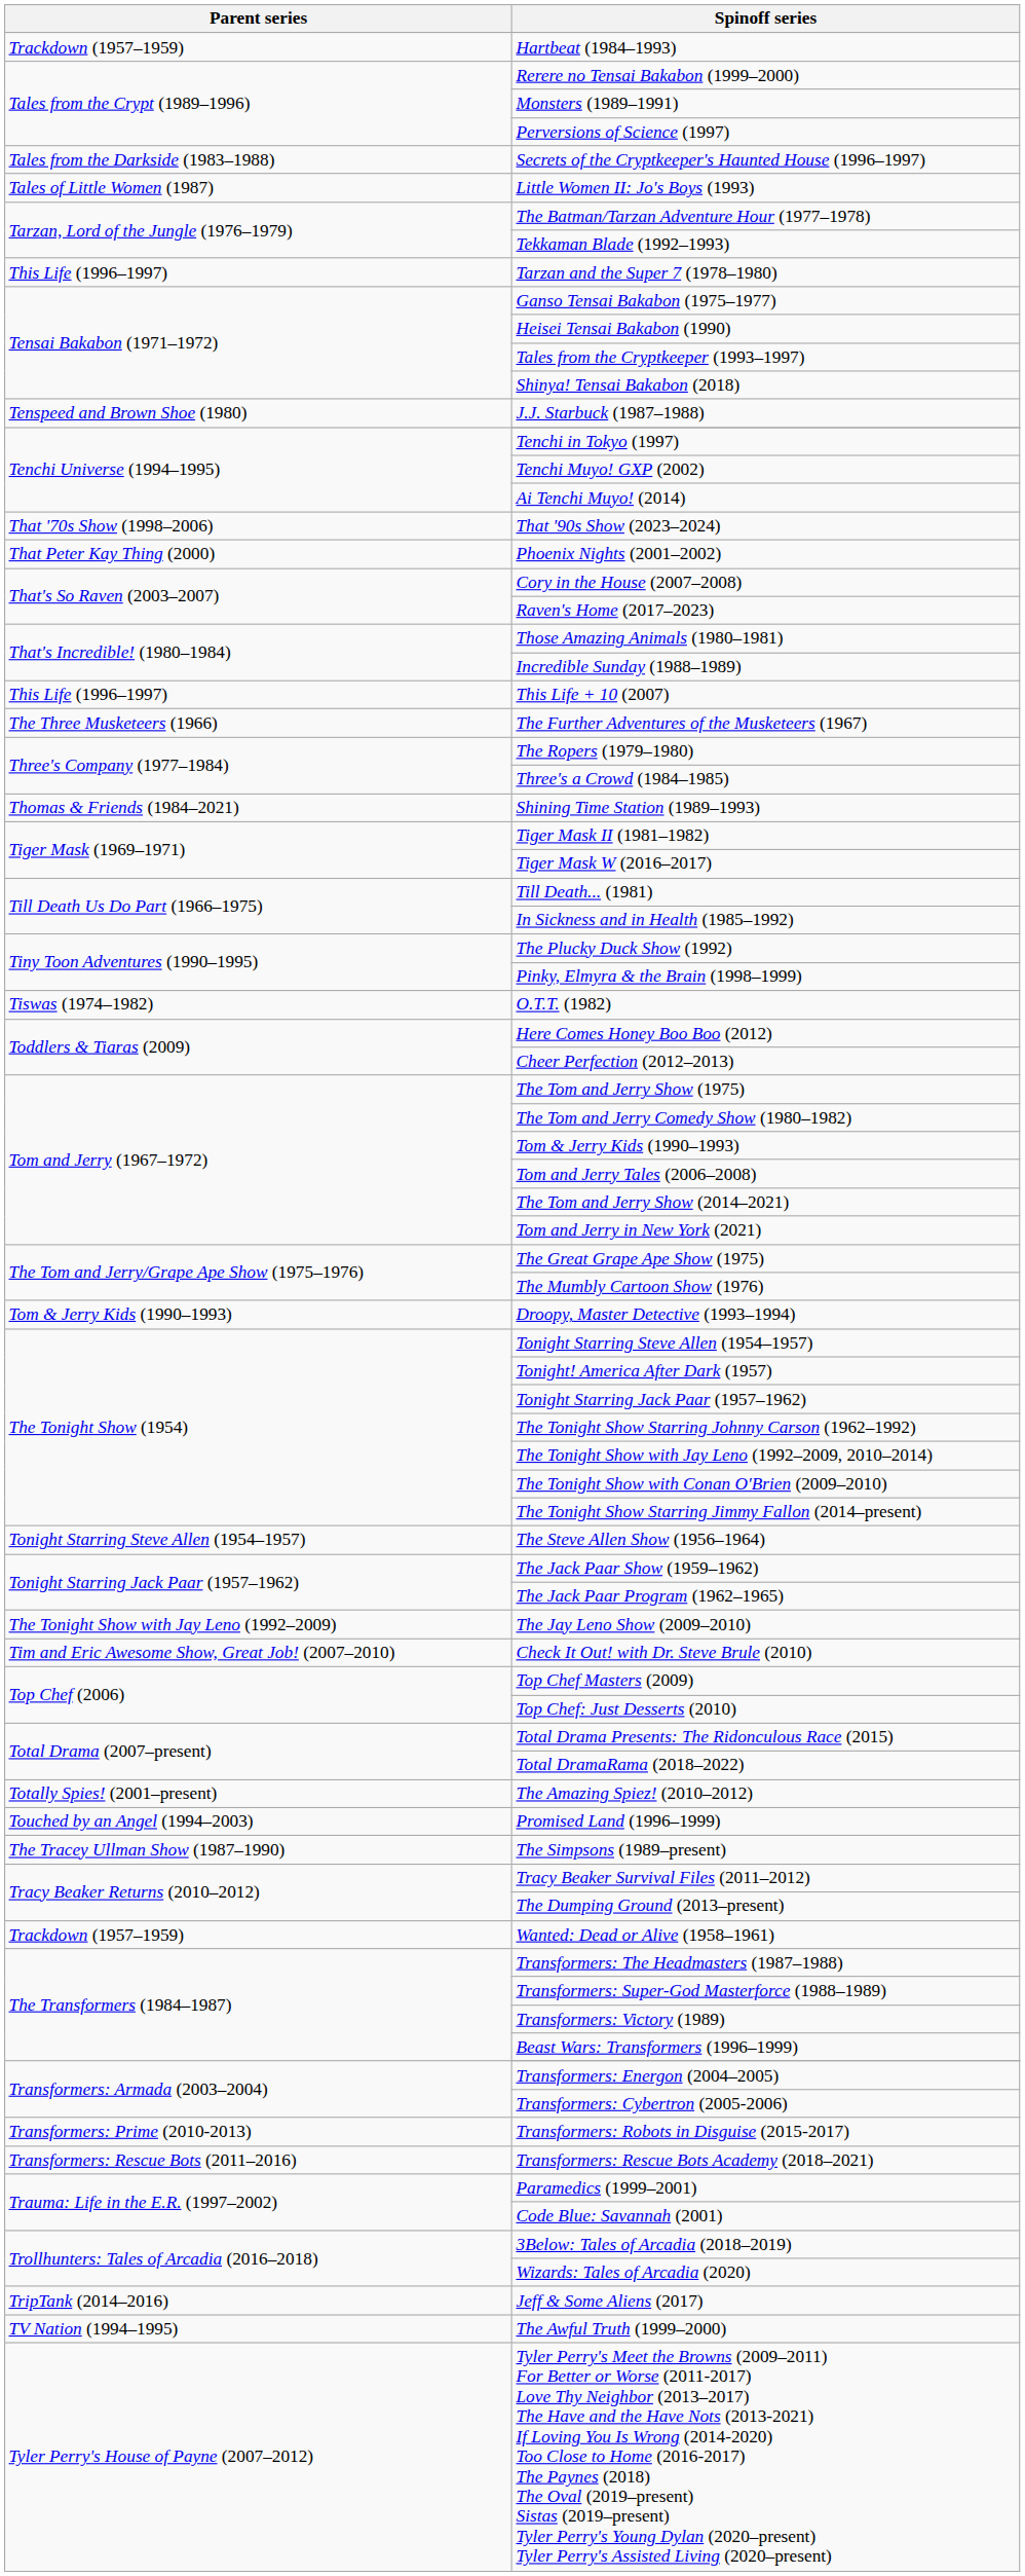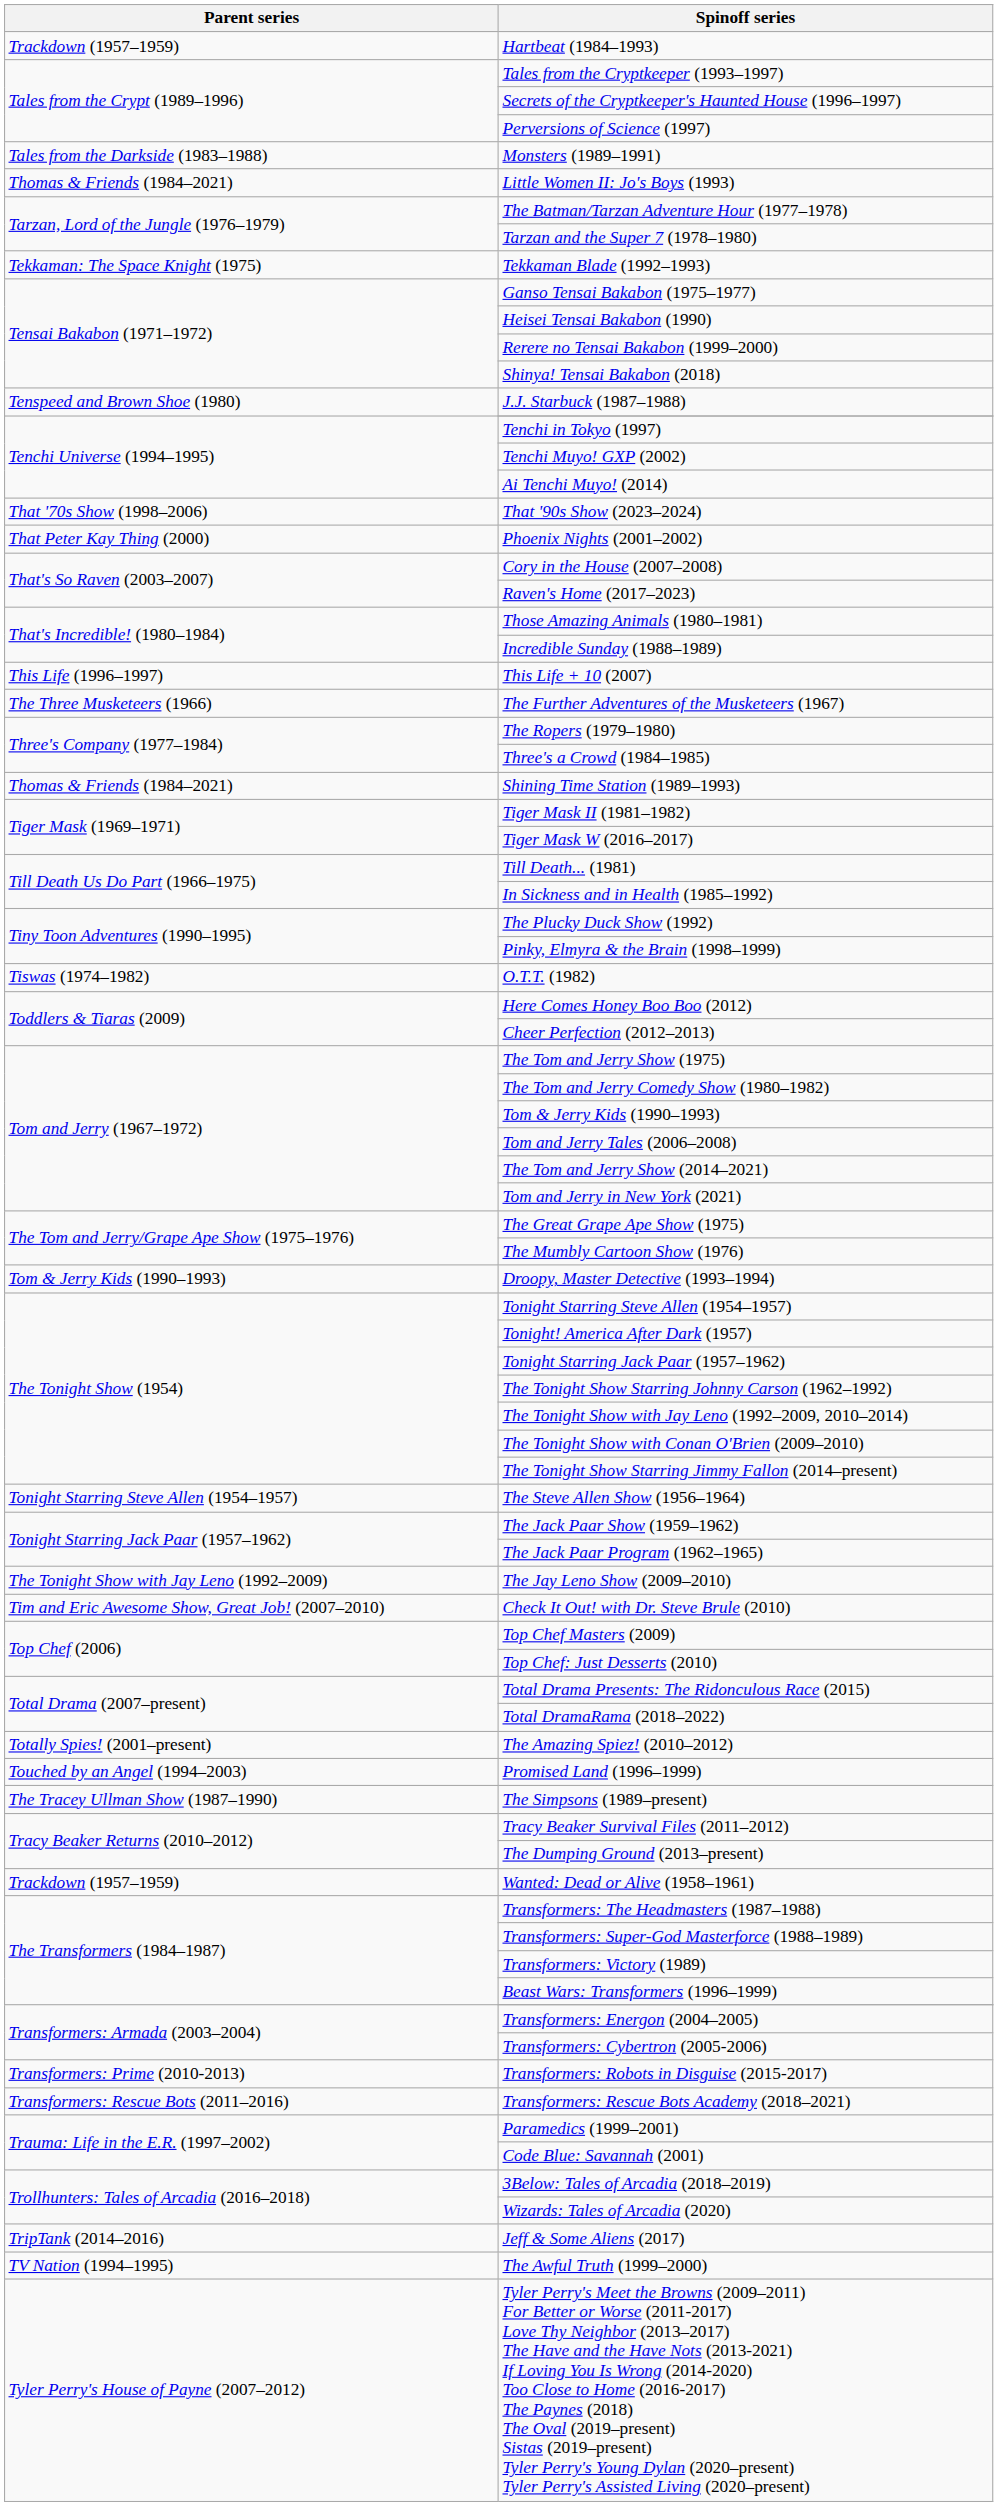row 3 | Spinoff series: Rerere no Tensai Bakabon (1999–2000) -> Tales from the Cryptkeeper (1993–1997)
row 4 | Spinoff series: Monsters (1989–1991) -> Secrets of the Cryptkeeper's Haunted House (1996–1997)
row 6 | Spinoff series: Secrets of the Cryptkeeper's Haunted House (1996–1997) -> Monsters (1989–1991)
row 7 | Parent series: Tales of Little Women (1987) -> Thomas & Friends (1984–2021)
row 9 | Spinoff series: Tekkaman Blade (1992–1993) -> Tarzan and the Super 7 (1978–1980)
row 10 | Parent series: This Life (1996–1997) -> Tekkaman: The Space Knight (1975)
row 10 | Spinoff series: Tarzan and the Super 7 (1978–1980) -> Tekkaman Blade (1992–1993)
row 13 | Spinoff series: Tales from the Cryptkeeper (1993–1997) -> Rerere no Tensai Bakabon (1999–2000)
